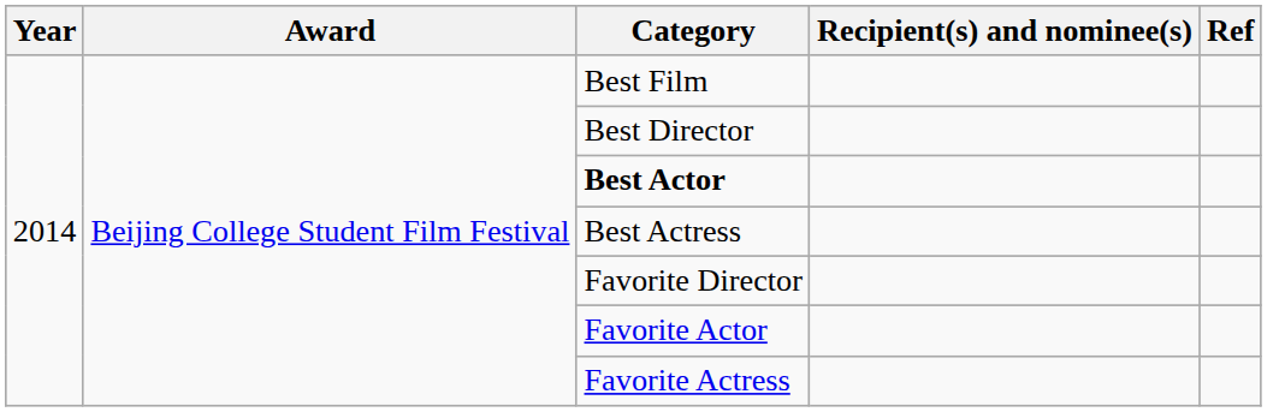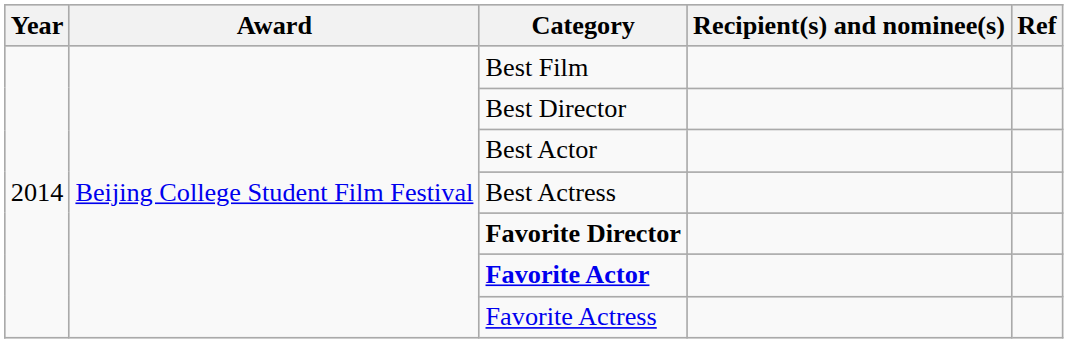Best Actor | Category: bold -> normal
Favorite Director | Category: normal -> bold
Favorite Actor | Category: normal -> bold
